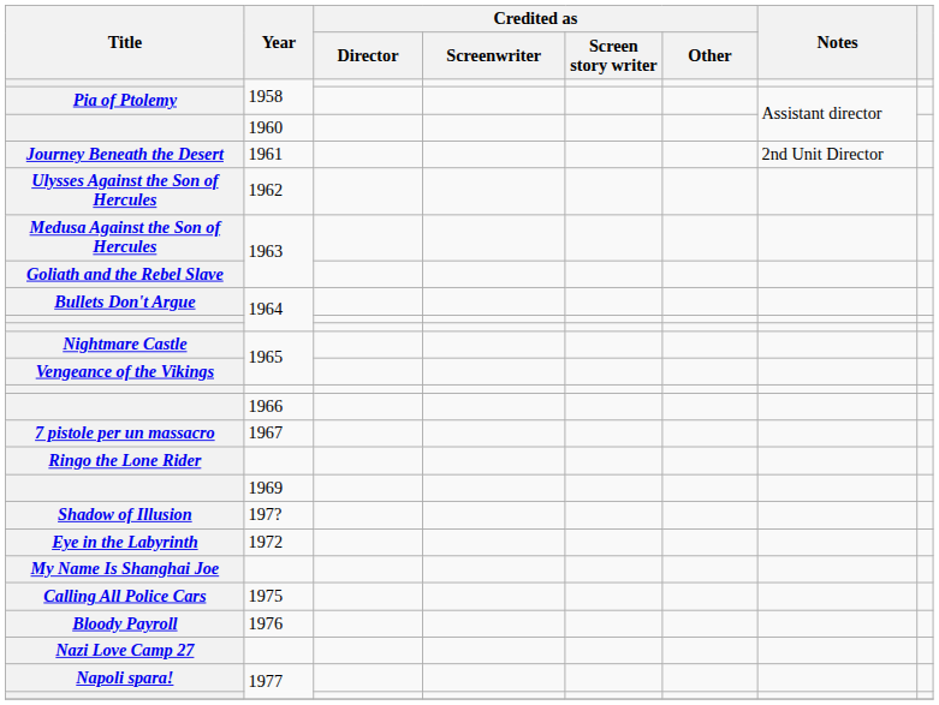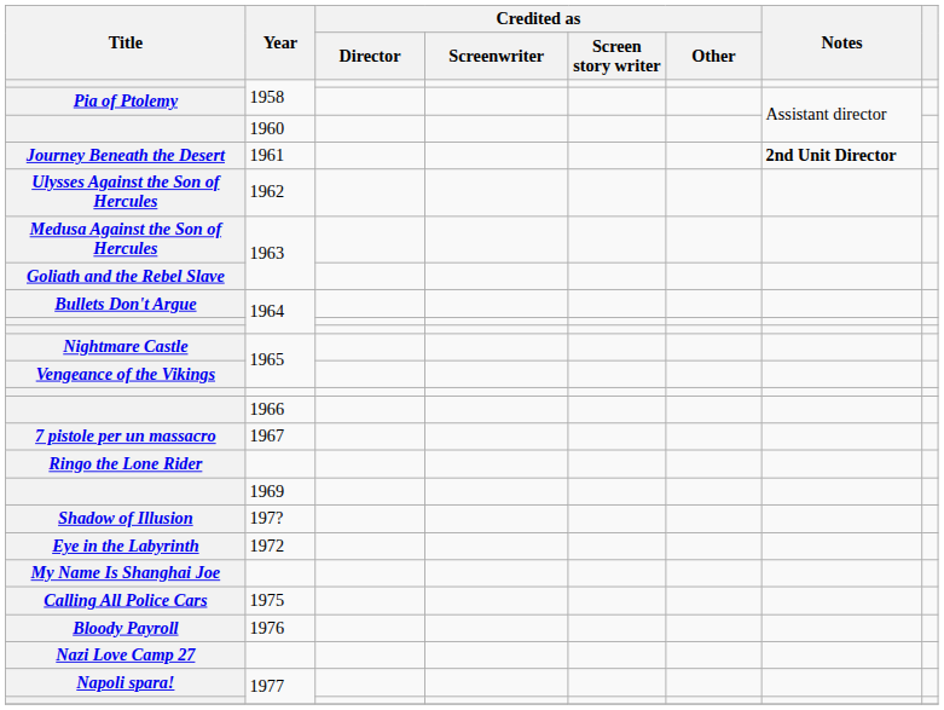Journey Beneath the Desert | Notes: normal -> bold
